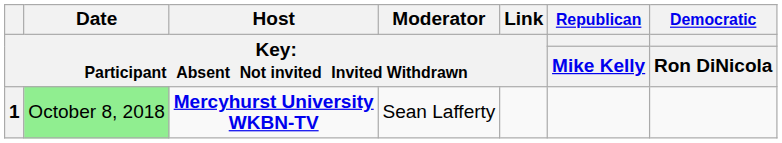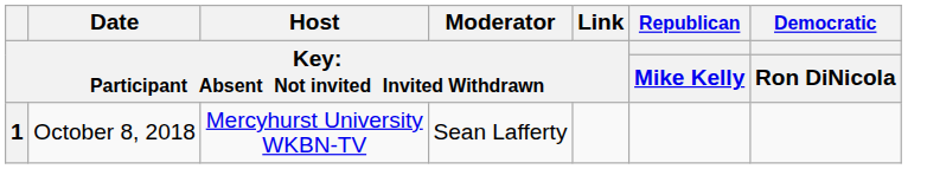1 | column 2: lightgreen background -> no background
1 | column 3: bold -> normal
